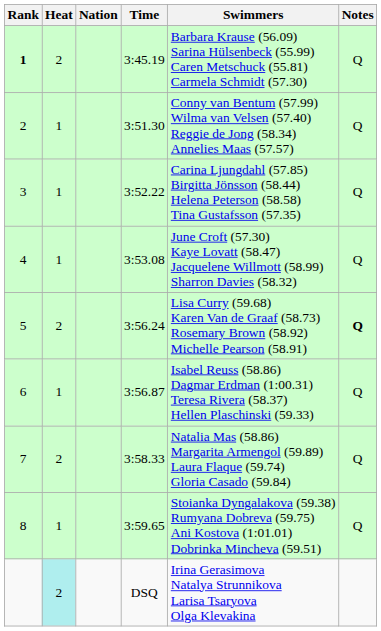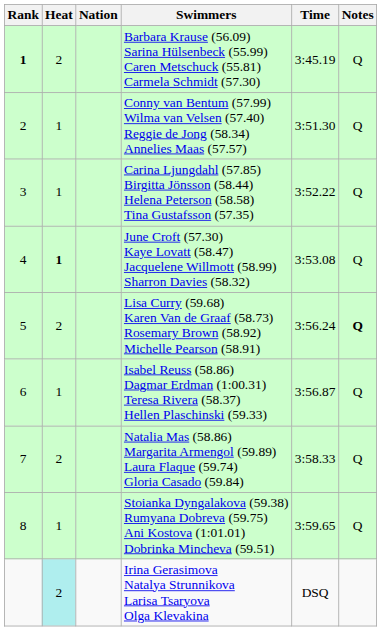columns swapped: Swimmers <-> Time
row 5 | Heat: normal -> bold
